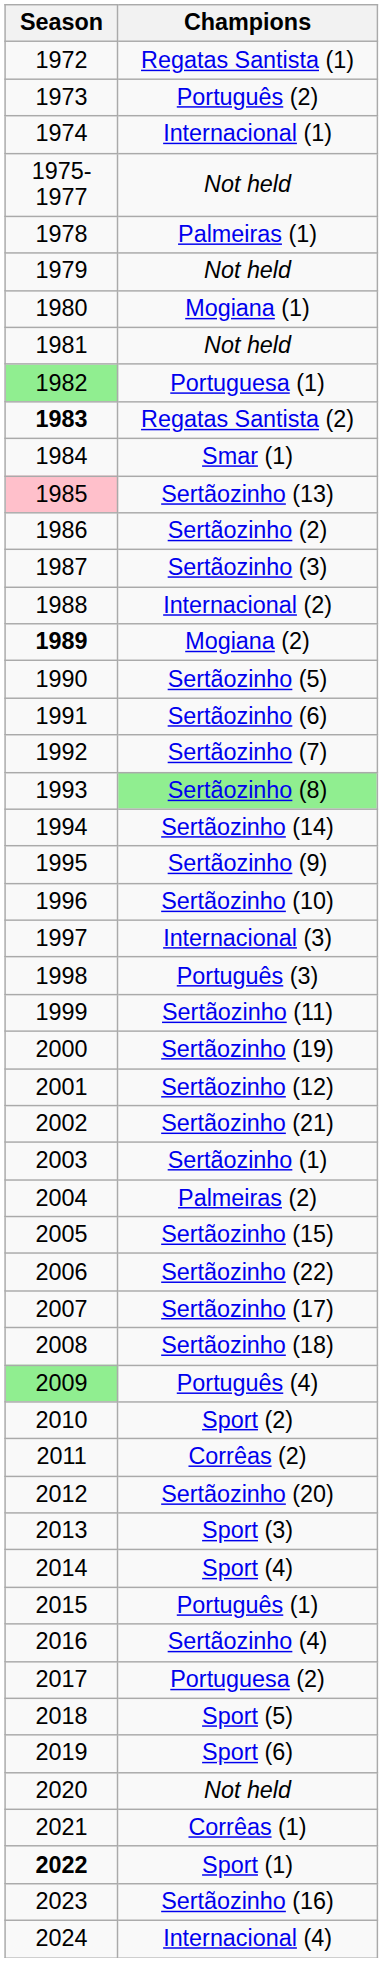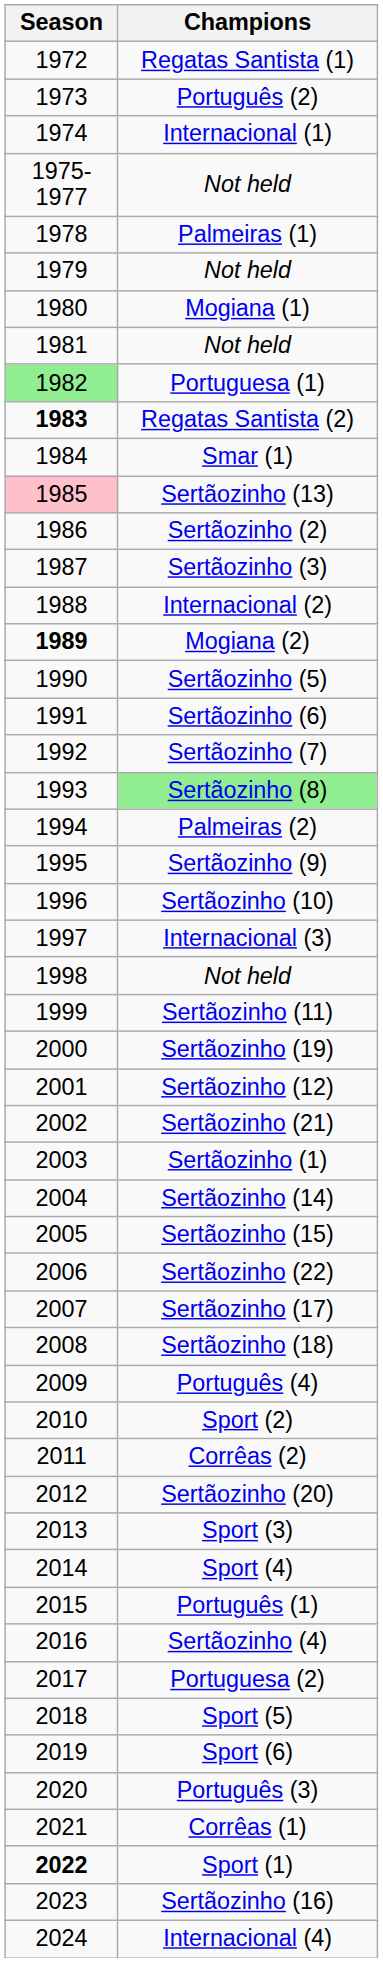row 22 | Champions: Sertãozinho (14) -> Palmeiras (2)
row 26 | Champions: Português (3) -> Not held
row 32 | Champions: Palmeiras (2) -> Sertãozinho (14)
row 37 | Season: lightgreen background -> no background
row 48 | Champions: Not held -> Português (3)
